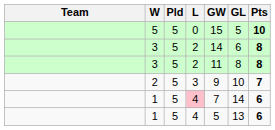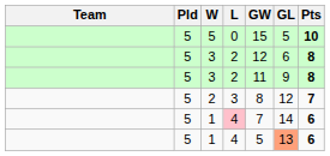columns swapped: Pld <-> W
row 3 | GW: 14 -> 12
row 4 | GL: 8 -> 9
row 5 | GW: 9 -> 8
row 5 | GL: 10 -> 12
row 7 | GL: no background -> lightsalmon background
